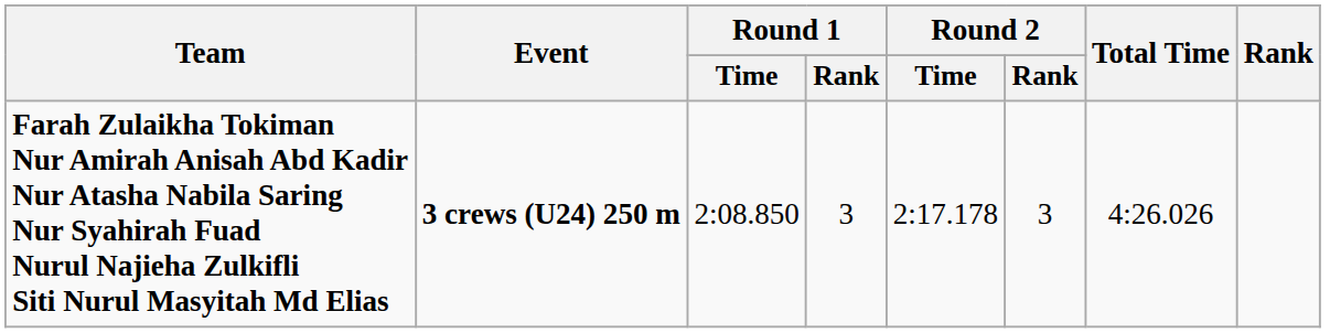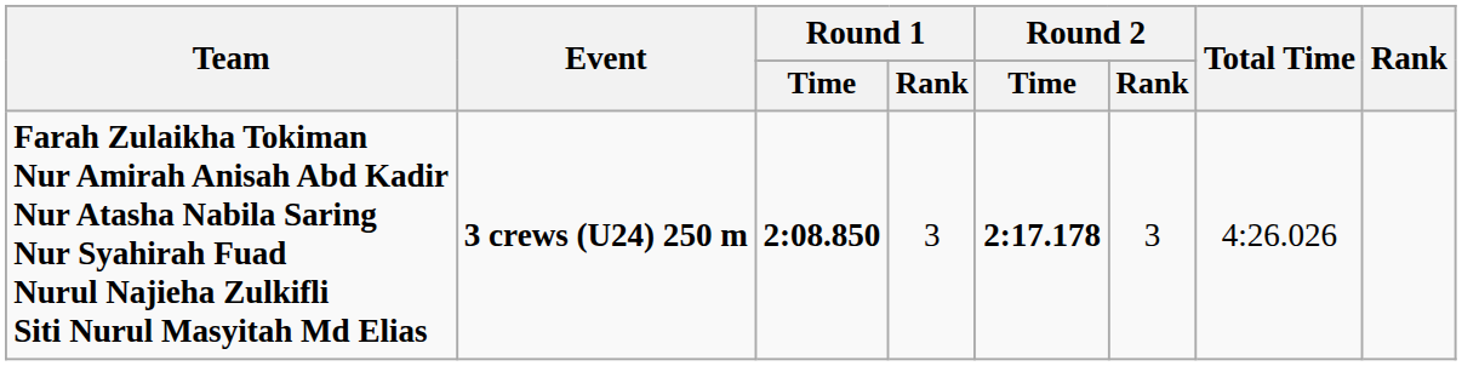row 3 | Round 1 / Time: normal -> bold
row 3 | Round 2 / Time: normal -> bold
